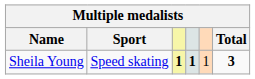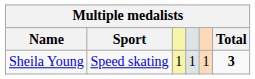Sheila Young | column 3: bold -> normal
Sheila Young | column 4: bold -> normal
